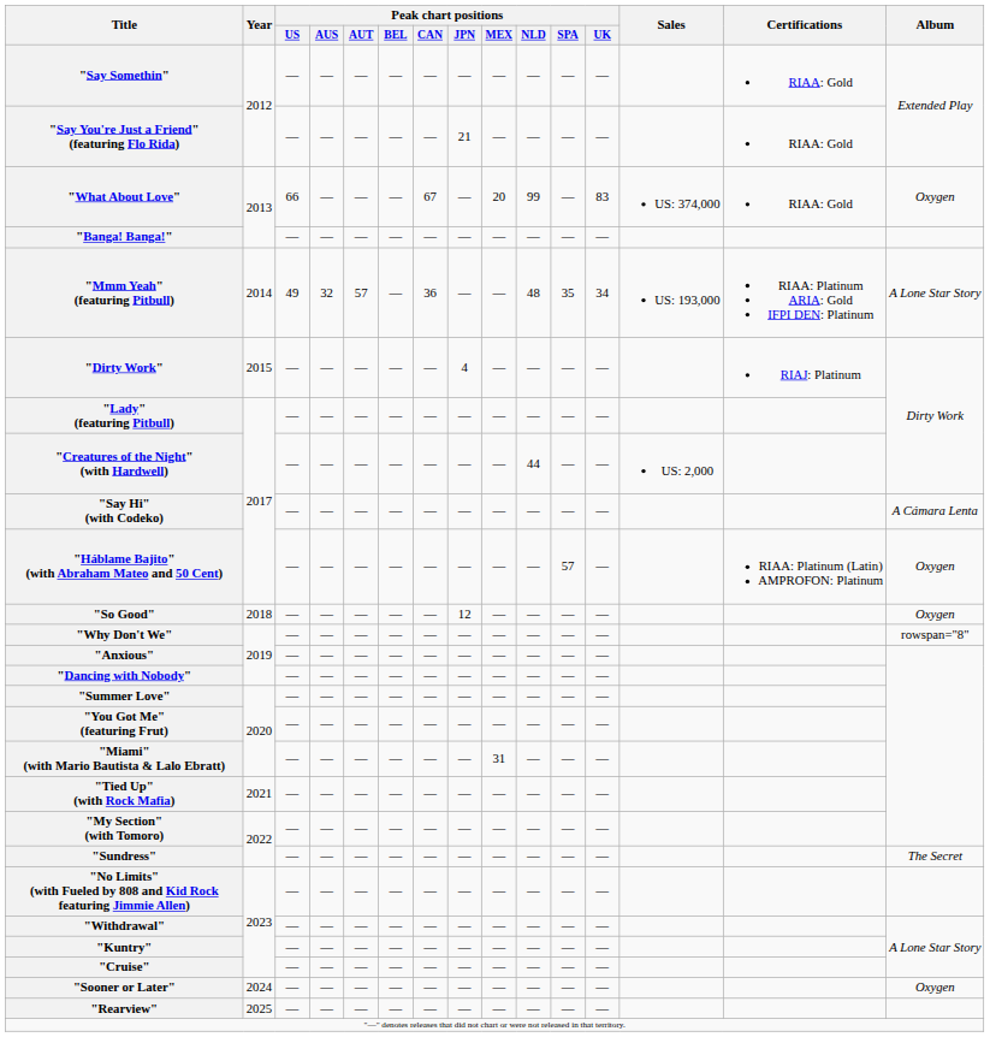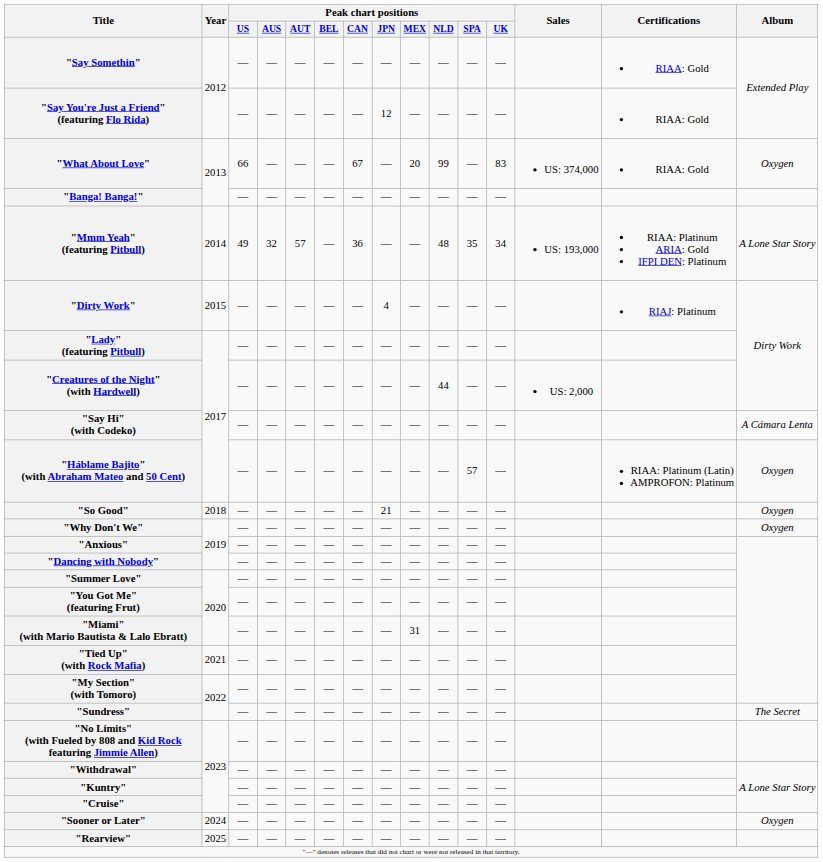"Say You're Just a Friend" (featuring Flo Rida) | Peak chart positions / JPN: 21 -> 12
"So Good" | Peak chart positions / JPN: 12 -> 21
"Why Don't We" | Album: rowspan="8" -> Oxygen
